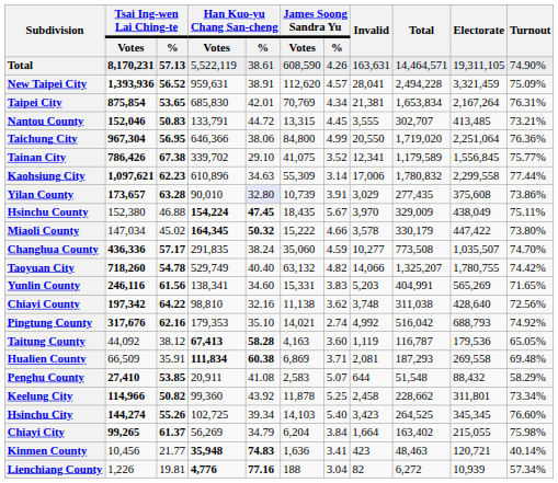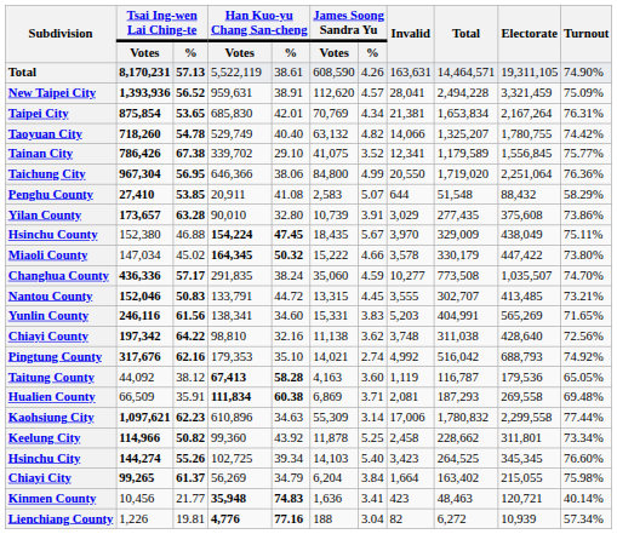rows swapped: Taoyuan City <-> Nantou County
rows swapped: Taichung City <-> Tainan City
rows swapped: Kaohsiung City <-> Penghu County
Yilan County | Han Kuo-yu Chang San-cheng / %: lavender background -> no background
